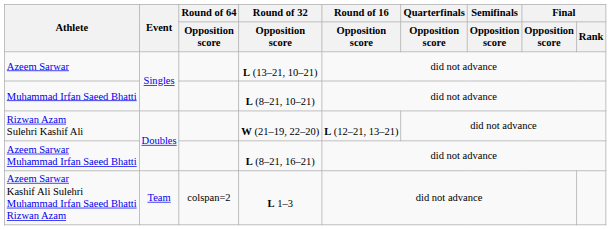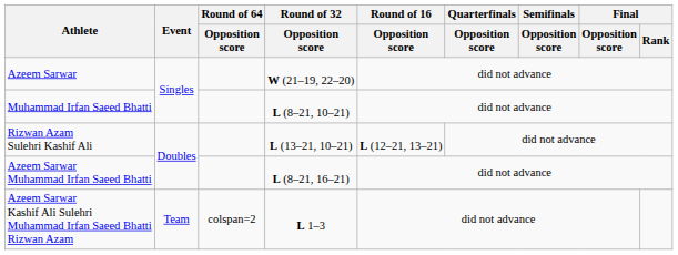Azeem Sarwar | Round of 32 / Opposition score: L (13–21, 10–21) -> W (21–19, 22–20)
Rizwan Azam Sulehri Kashif Ali | Round of 32 / Opposition score: W (21–19, 22–20) -> L (13–21, 10–21)
